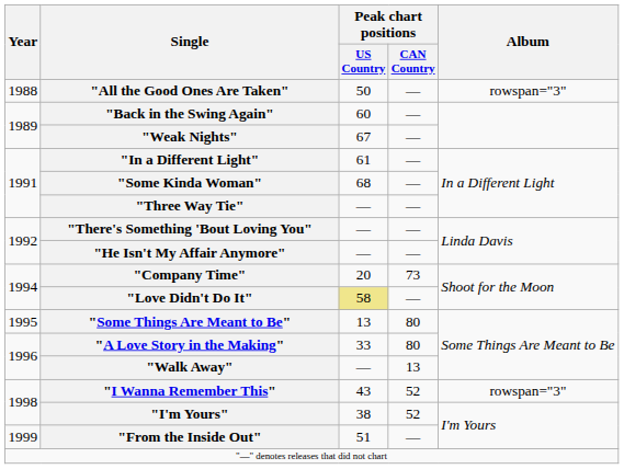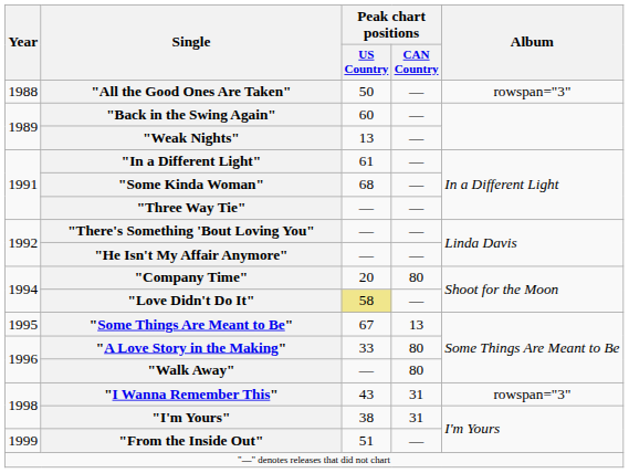"Weak Nights" | Peak chart positions / US Country: 67 -> 13
"Company Time" | Peak chart positions / CAN Country: 73 -> 80
"Some Things Are Meant to Be" | Peak chart positions / US Country: 13 -> 67
"Some Things Are Meant to Be" | Peak chart positions / CAN Country: 80 -> 13
"Walk Away" | Peak chart positions / CAN Country: 13 -> 80
"I Wanna Remember This" | Peak chart positions / CAN Country: 52 -> 31
"I'm Yours" | Peak chart positions / CAN Country: 52 -> 31
